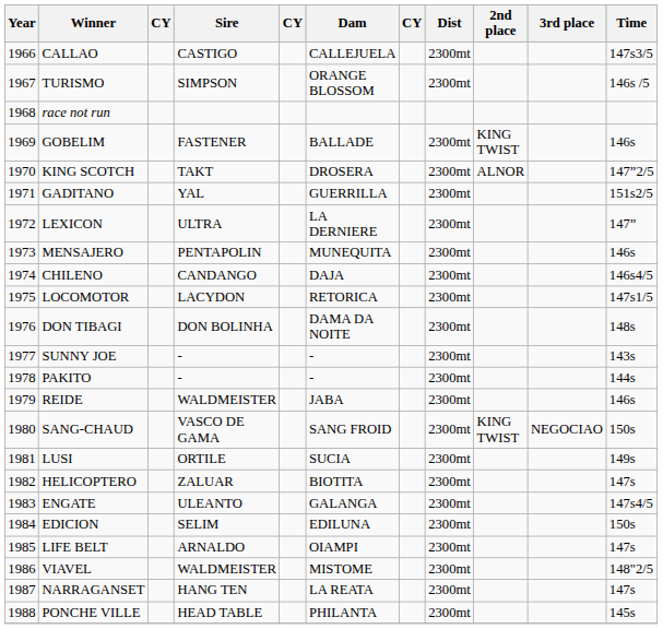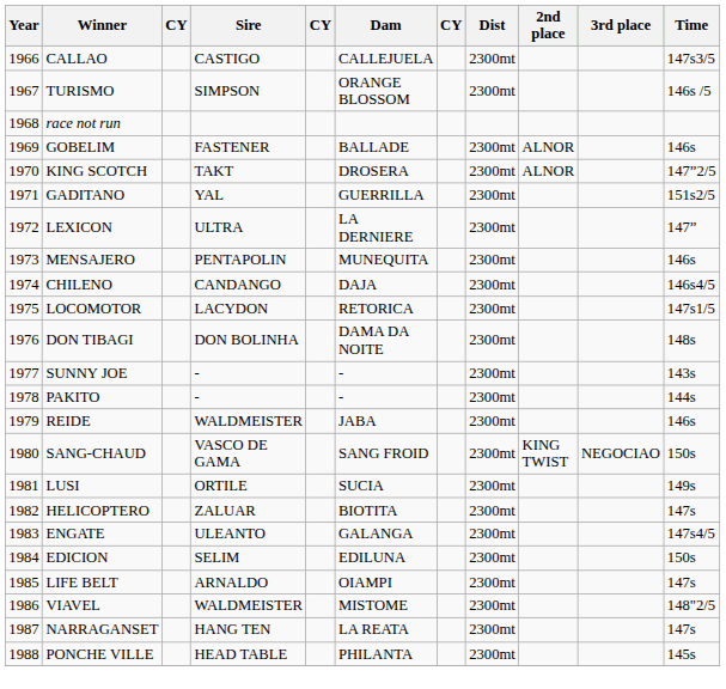GOBELIM | 2nd place: KING TWIST -> ALNOR
